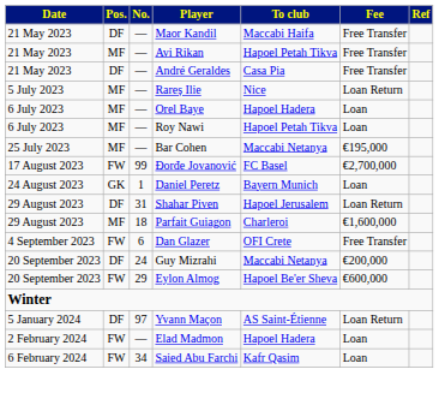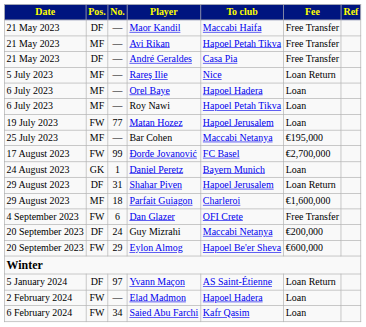+ row: 19 July 2023 | FW | 77 | Matan Hozez | Hapoel Jerusalem | Loan
